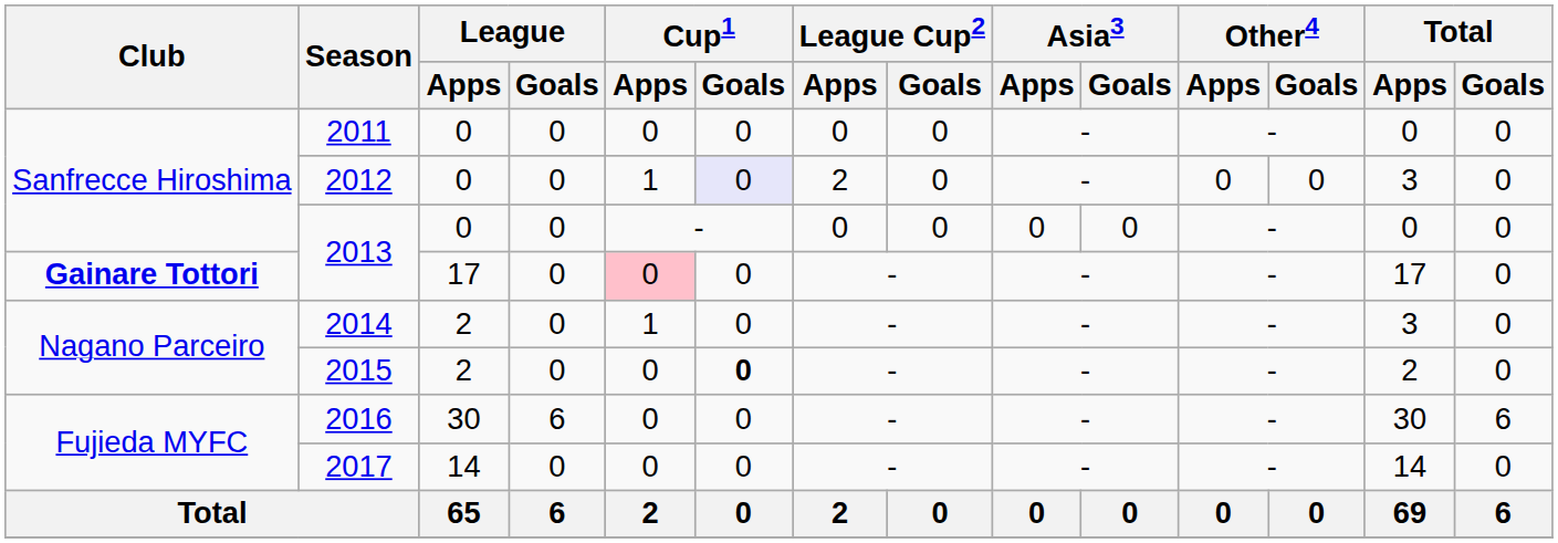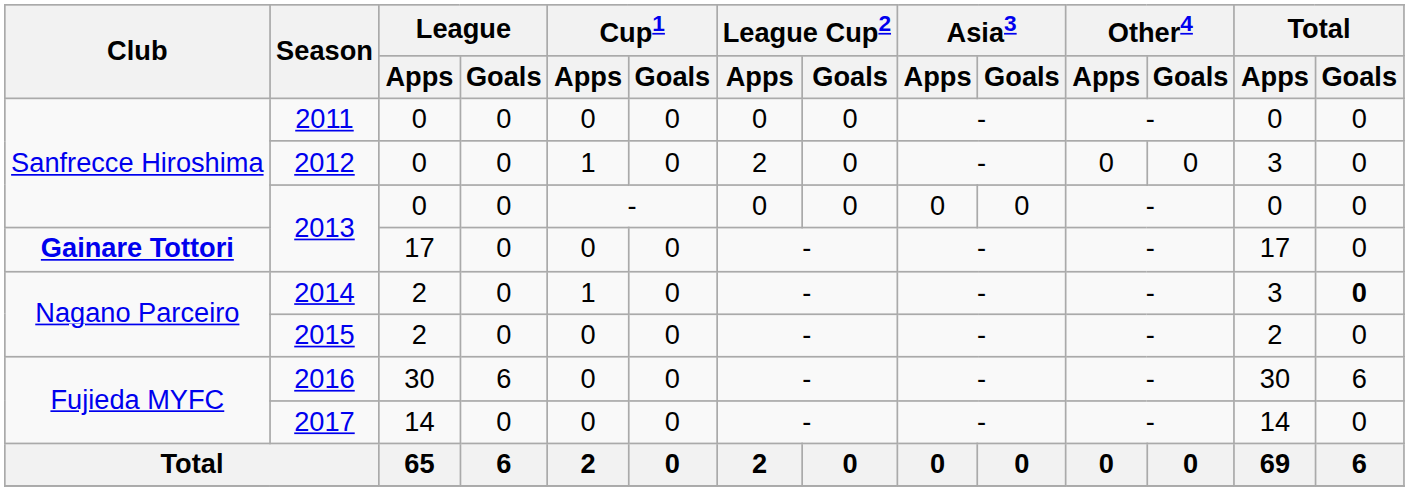2012 | Cup1 / Goals: lavender background -> no background
2013 / 17 | Cup1 / Apps: pink background -> no background
2014 | Total / Goals: normal -> bold
2015 | Cup1 / Goals: bold -> normal
